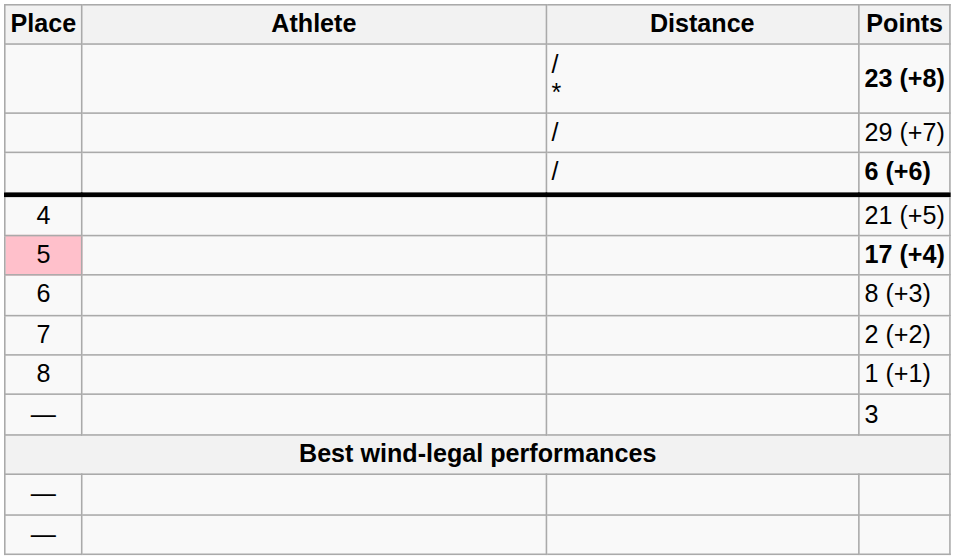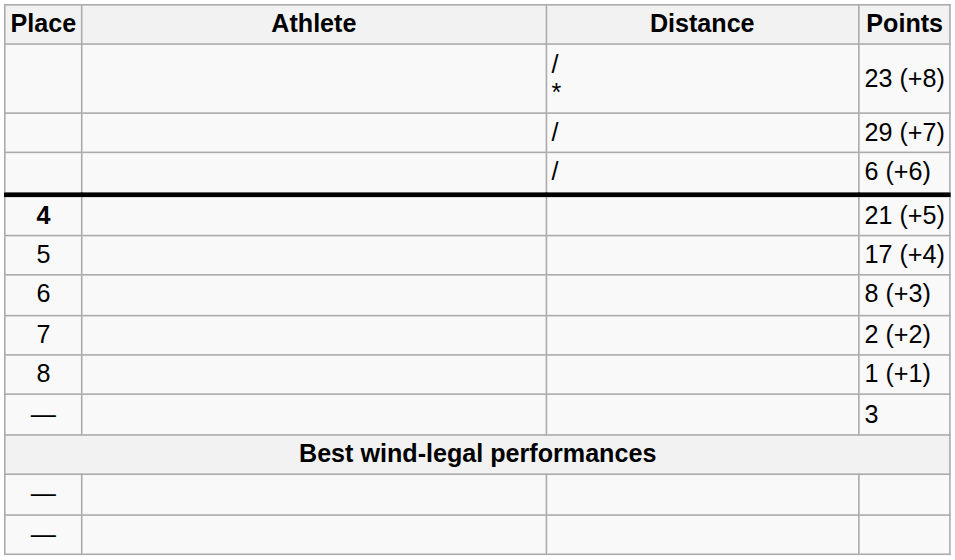23 (+8) | Points: bold -> normal
6 (+6) | Points: bold -> normal
21 (+5) | Place: normal -> bold
17 (+4) | Place: pink background -> no background
17 (+4) | Points: bold -> normal
